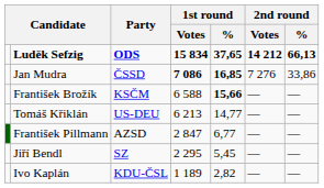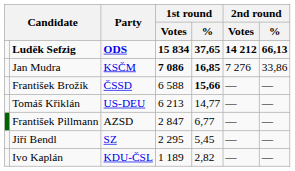Jan Mudra | Party: ČSSD -> KSČM
František Brožík | Party: KSČM -> ČSSD
